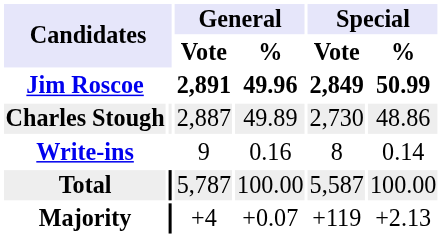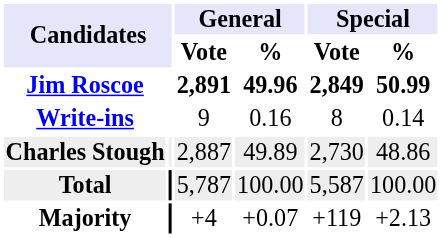rows swapped: Charles Stough <-> Write-ins
